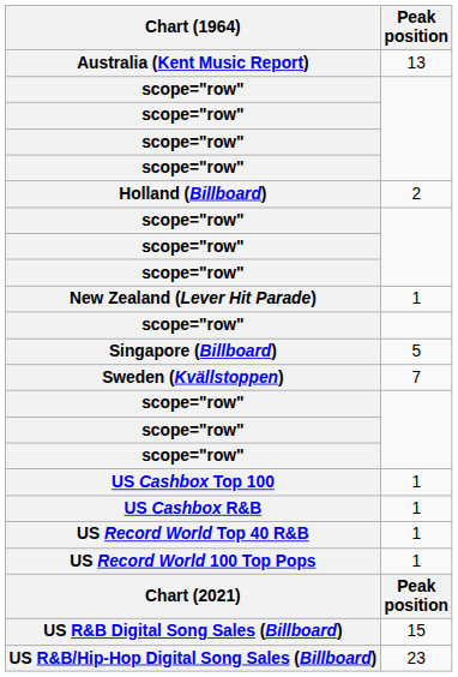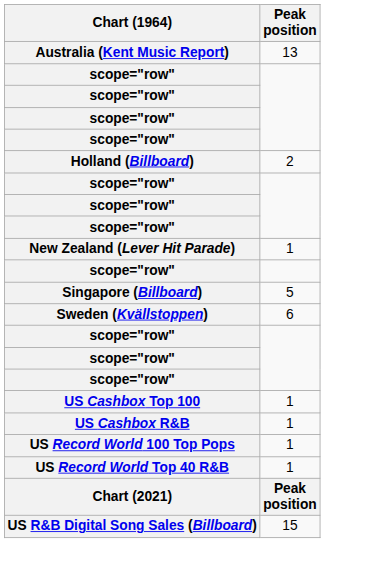Sweden (Kvällstoppen) | Peak position: 7 -> 6
rows swapped: US Record World 100 Top Pops <-> US Record World Top 40 R&B
- row: US R&B/Hip-Hop Digital Song Sales (Billboard) | 23
